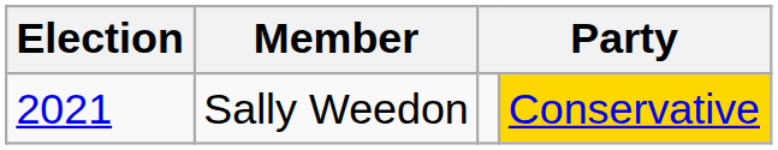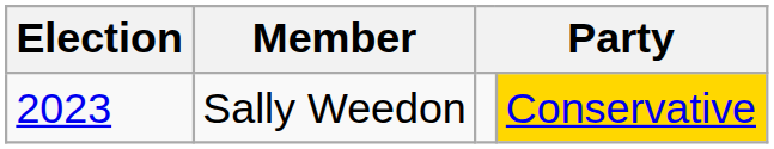Sally Weedon | Election: 2021 -> 2023
